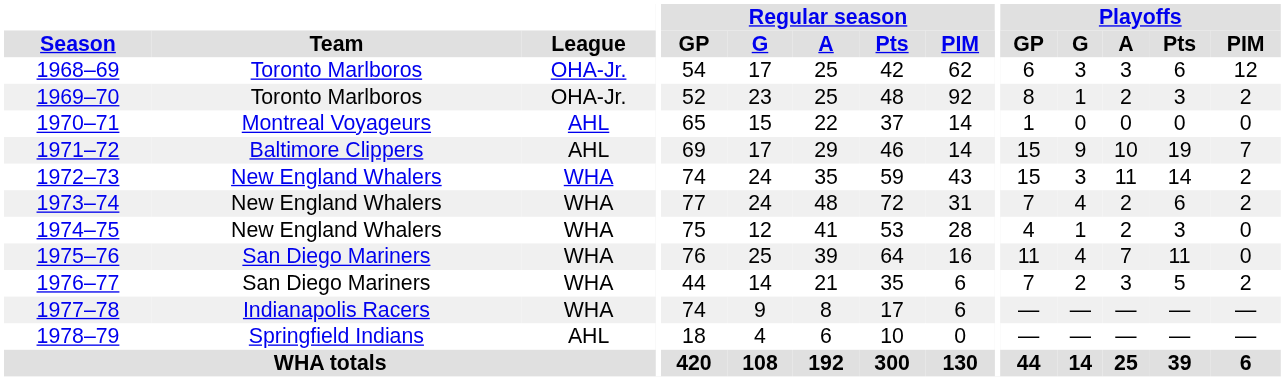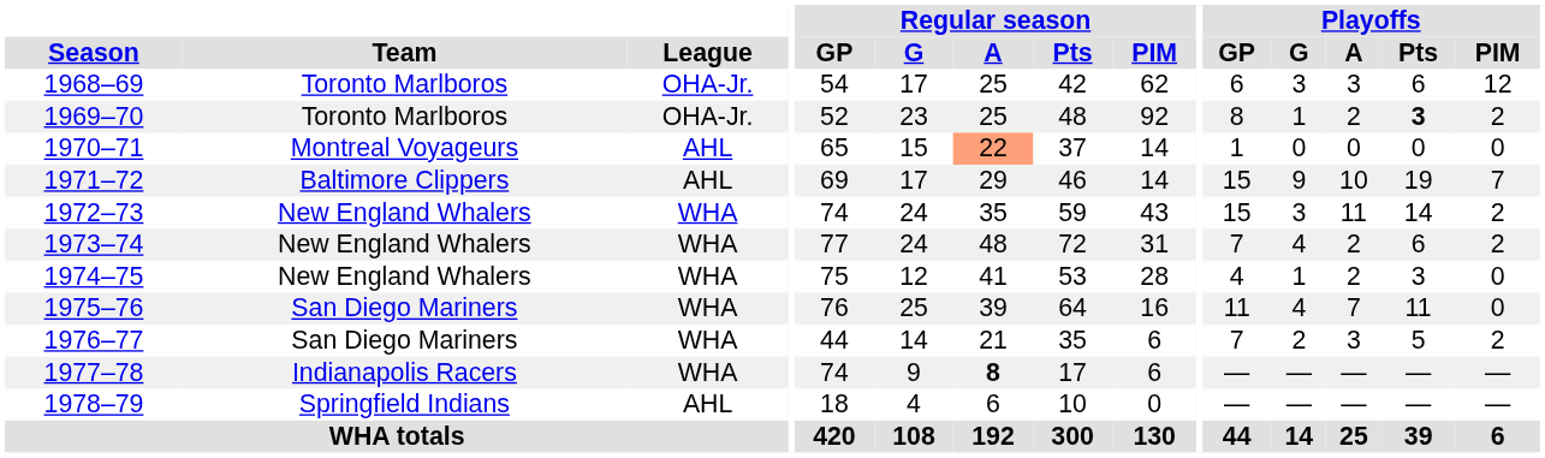1969–70 | Playoffs / Pts: normal -> bold
1970–71 | Regular season / A: no background -> lightsalmon background
1977–78 | Regular season / A: normal -> bold
